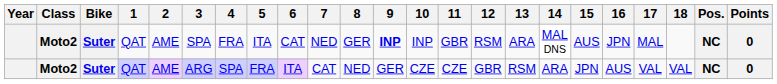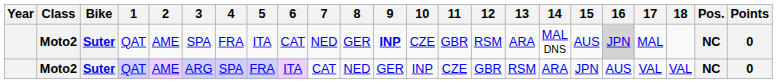row 2 | 10: INP -> CZE
row 2 | 16: no background -> lightgrey background
row 3 | 10: CZE -> INP
